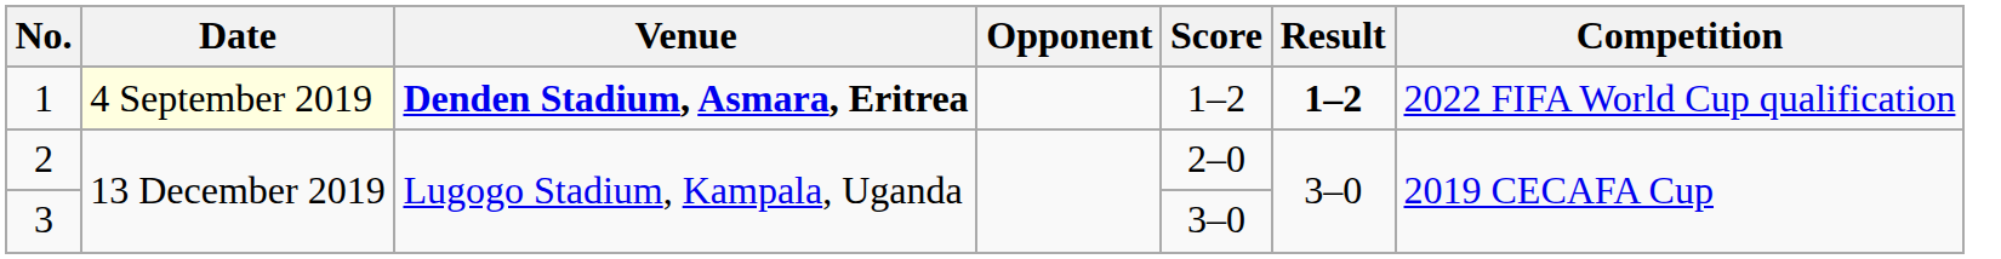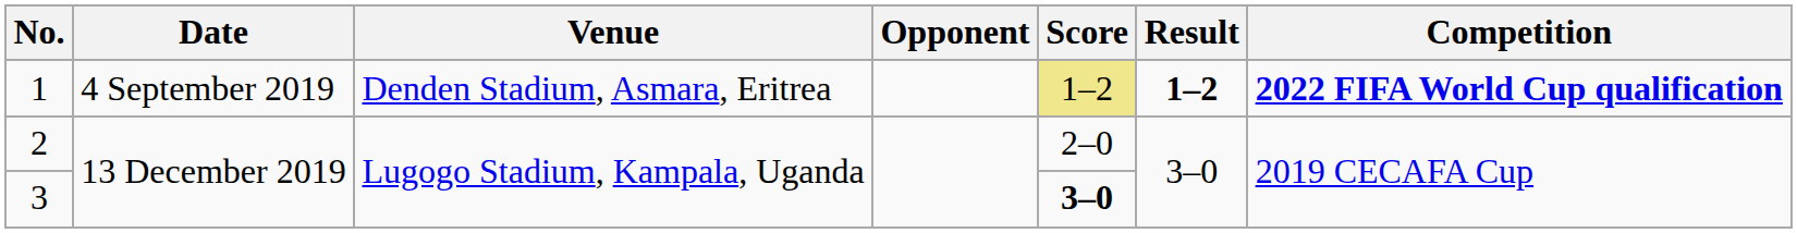1 | Date: lightyellow background -> no background
1 | Venue: bold -> normal
1 | Score: no background -> khaki background
1 | Competition: normal -> bold
3 | Score: normal -> bold
